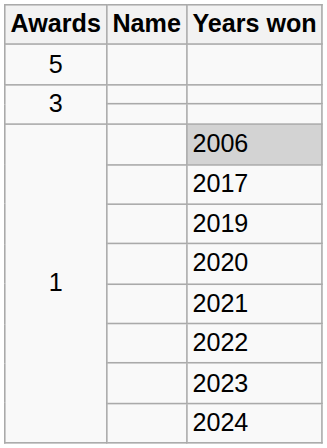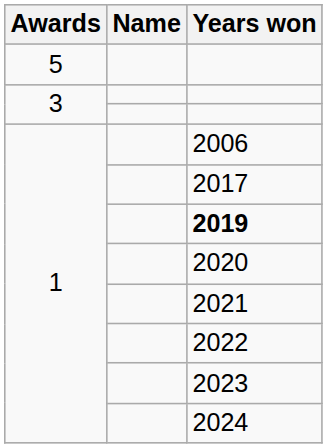2006 | Years won: lightgrey background -> no background
2019 | Years won: normal -> bold
